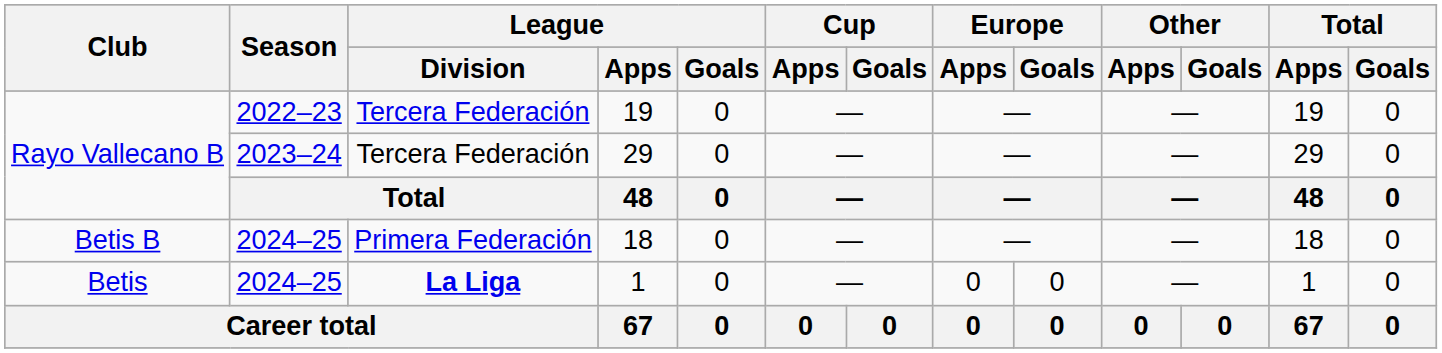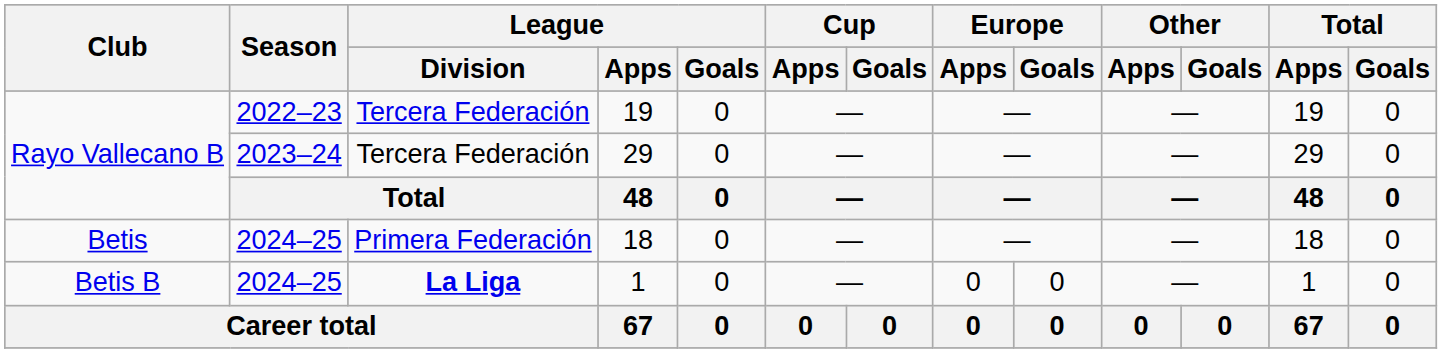row 6 | Club: Betis B -> Betis
row 7 | Club: Betis -> Betis B
